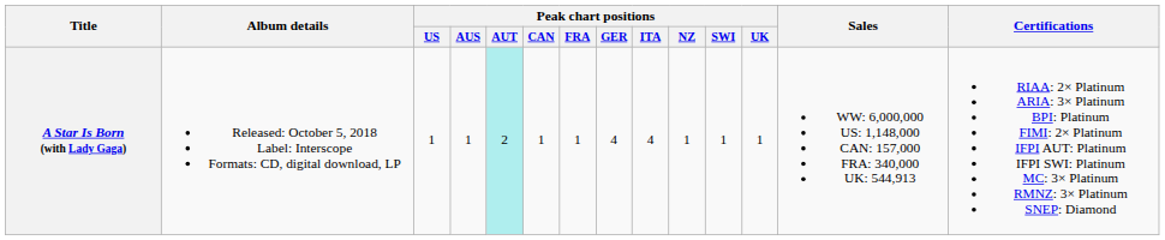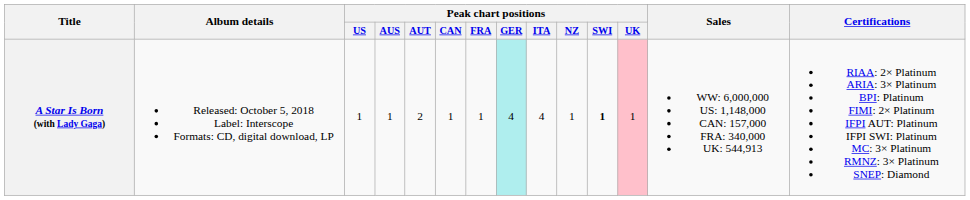A Star Is Born (with Lady Gaga) | Peak chart positions / AUT: paleturquoise background -> no background
A Star Is Born (with Lady Gaga) | Peak chart positions / GER: no background -> paleturquoise background
A Star Is Born (with Lady Gaga) | Peak chart positions / SWI: normal -> bold
A Star Is Born (with Lady Gaga) | Peak chart positions / UK: no background -> pink background
